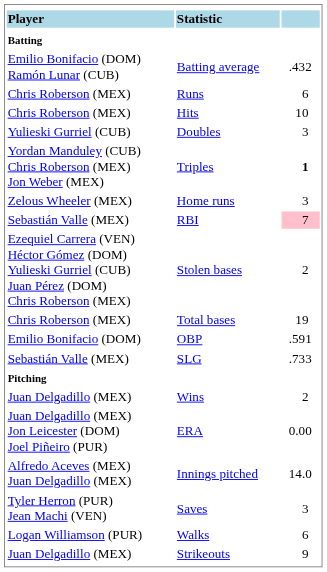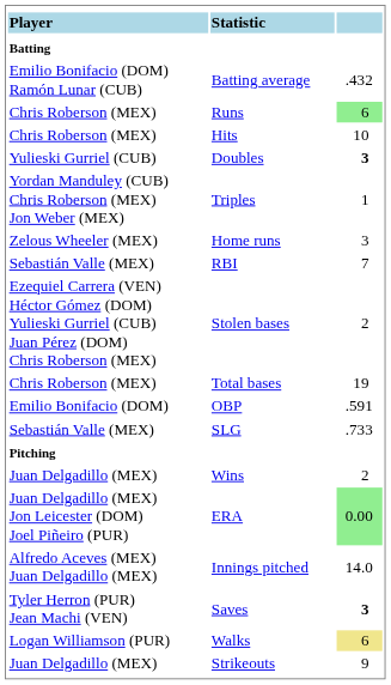Runs | column 3: no background -> lightgreen background
Doubles | column 3: normal -> bold
Triples | column 3: bold -> normal
RBI | column 3: pink background -> no background
ERA | column 3: no background -> lightgreen background
Saves | column 3: normal -> bold
Walks | column 3: no background -> khaki background
